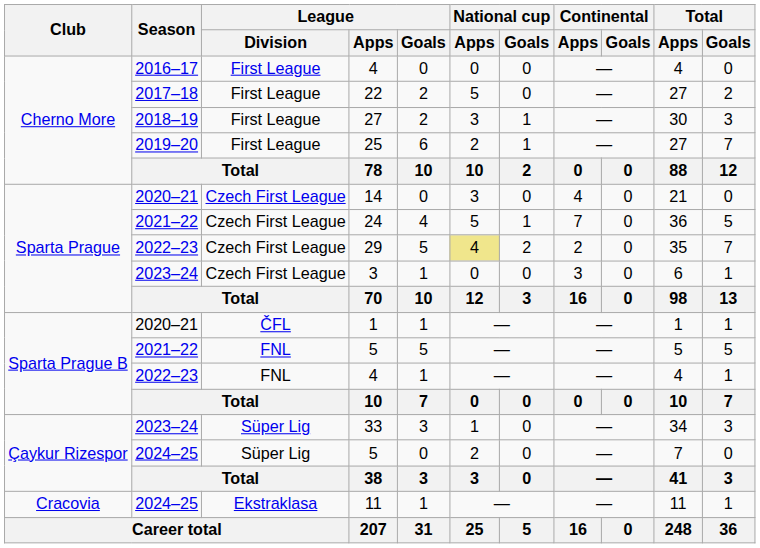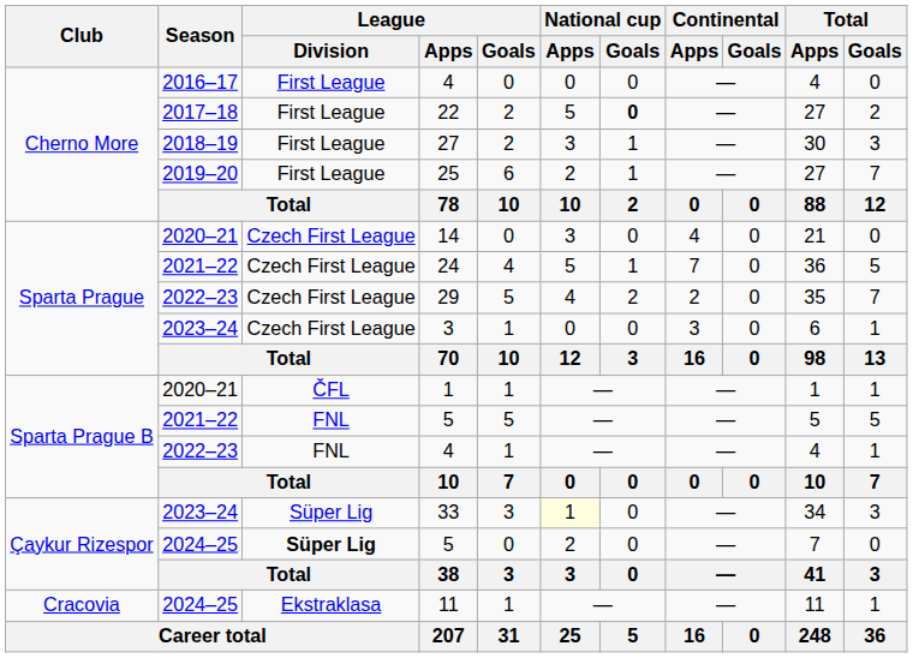22 | National cup / Goals: normal -> bold
29 | National cup / Apps: khaki background -> no background
33 | National cup / Apps: no background -> lightyellow background
2024–25 / 5 | League / Division: normal -> bold
